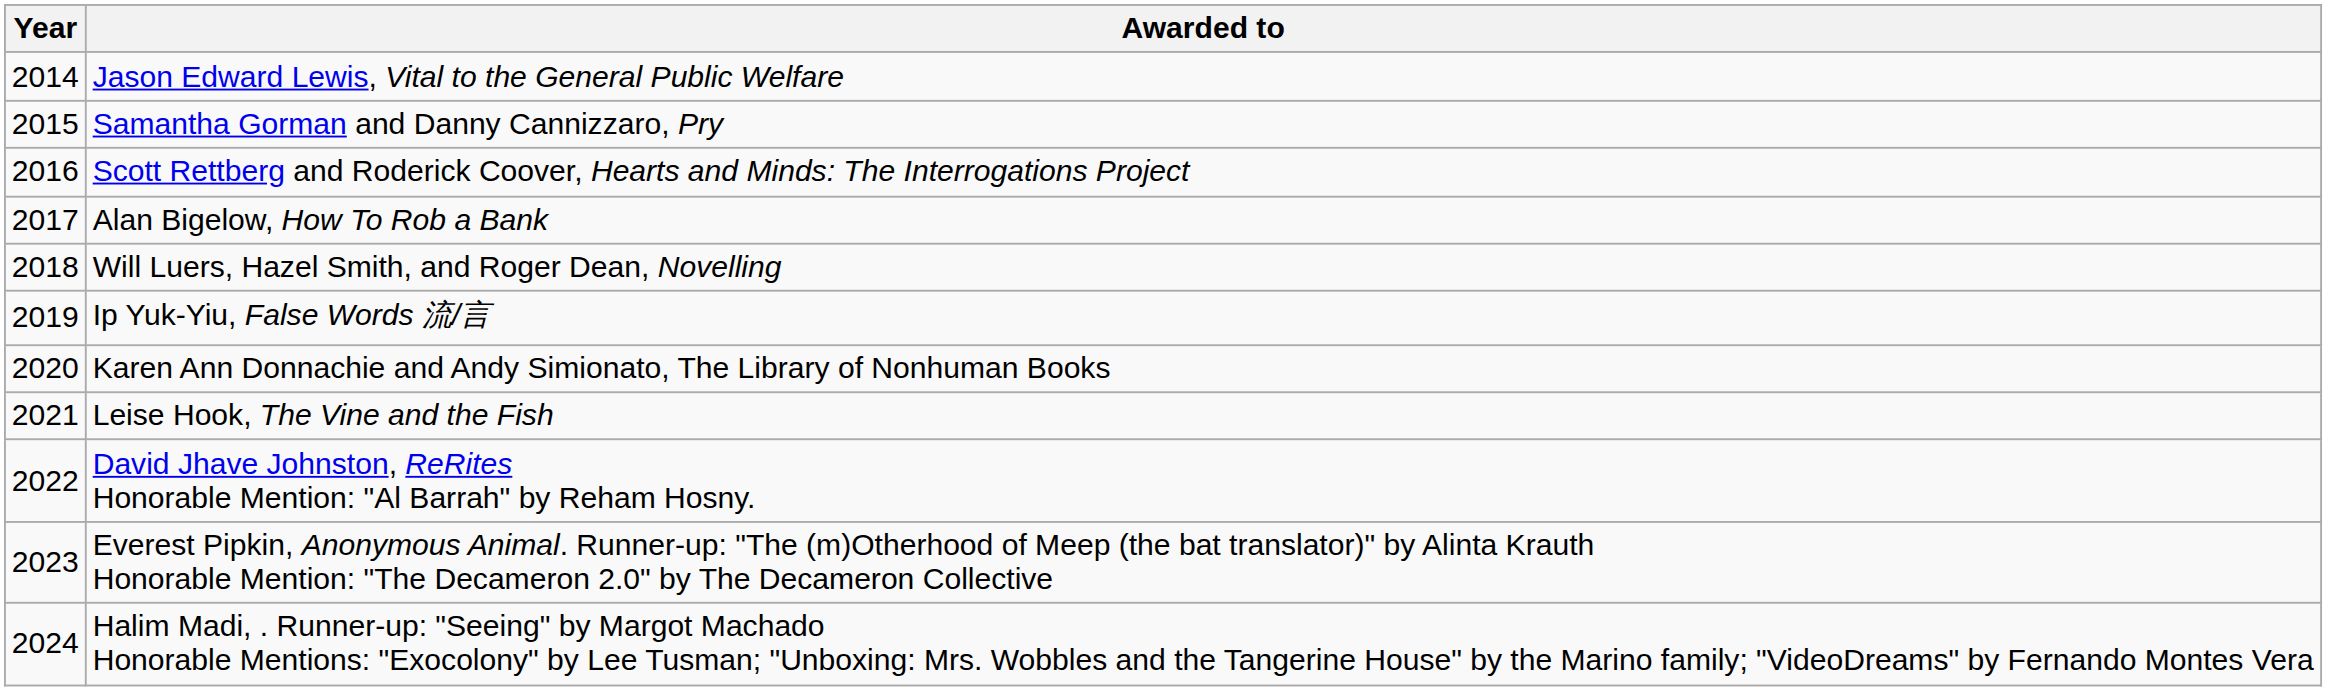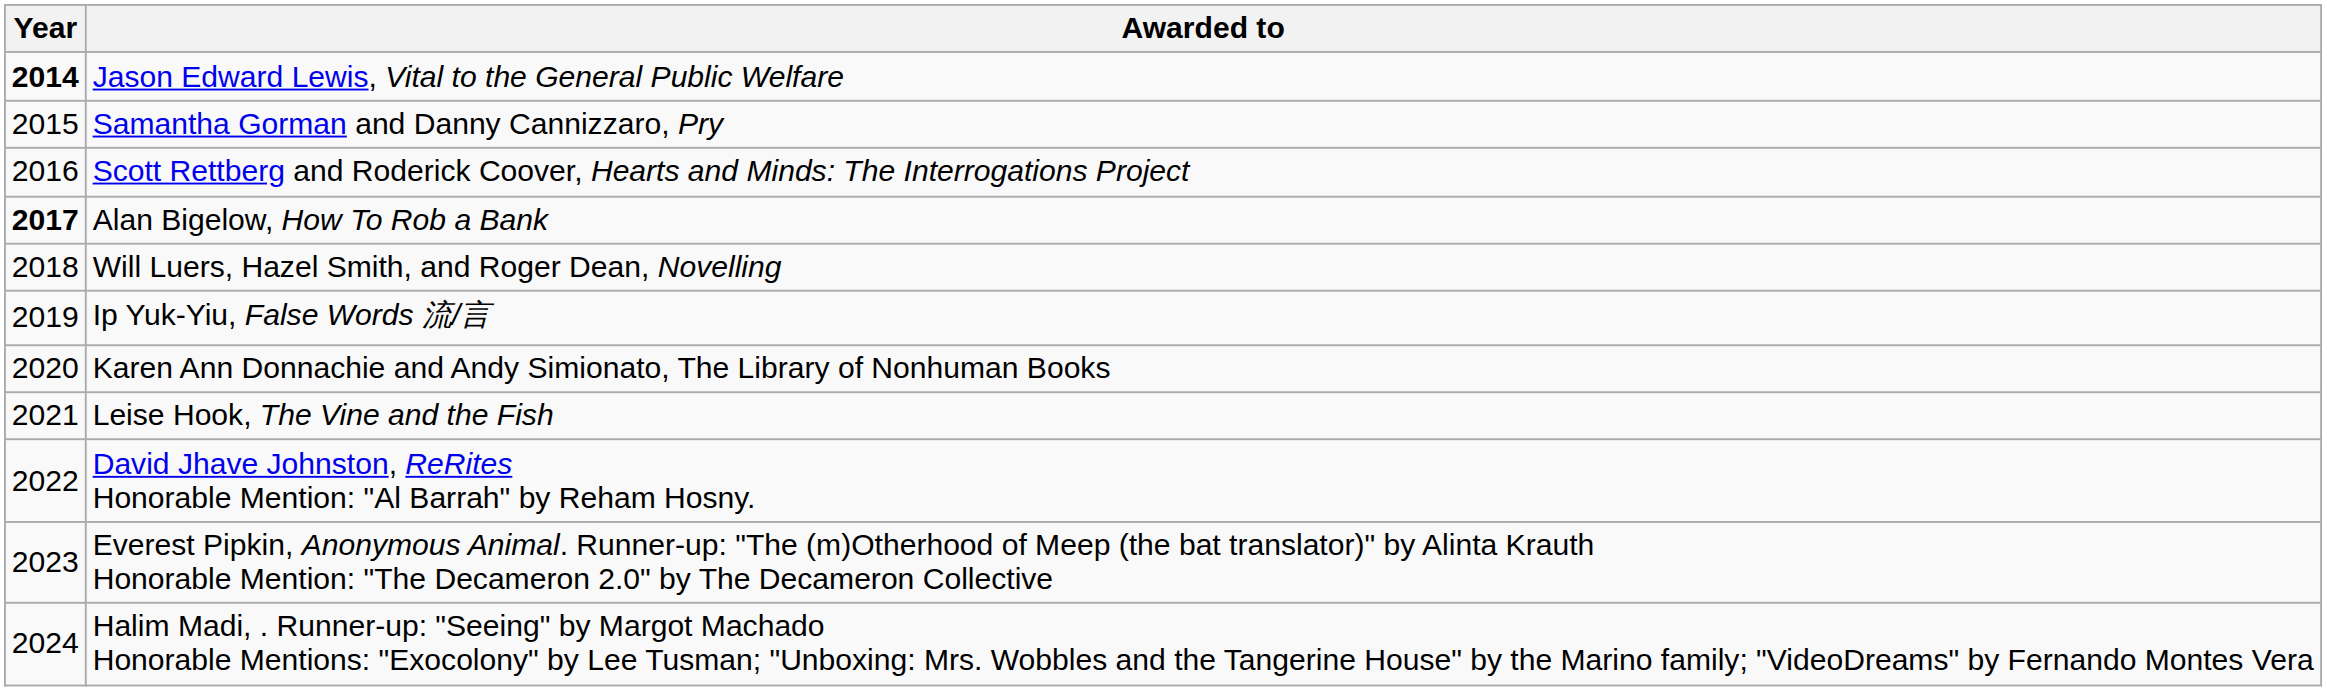Jason Edward Lewis, Vital to the General Public Welfare | Year: normal -> bold
Alan Bigelow, How To Rob a Bank | Year: normal -> bold
